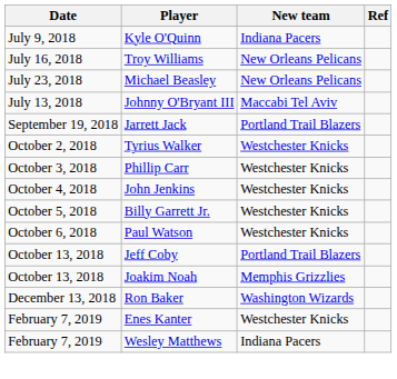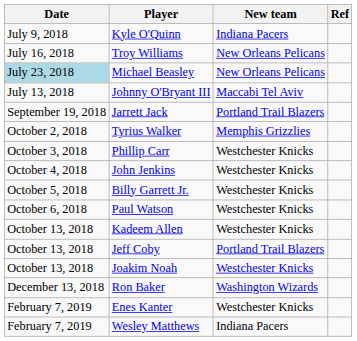Michael Beasley | Date: no background -> lightblue background
Tyrius Walker | New team: Westchester Knicks -> Memphis Grizzlies
+ row: October 13, 2018 | Kadeem Allen | Westchester Knicks
Joakim Noah | New team: Memphis Grizzlies -> Westchester Knicks
